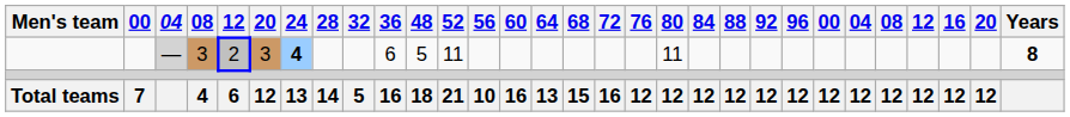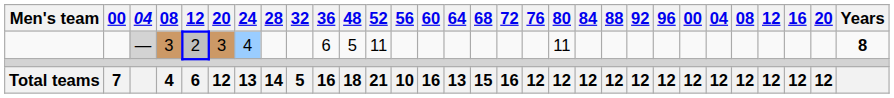— | 24: bold -> normal
